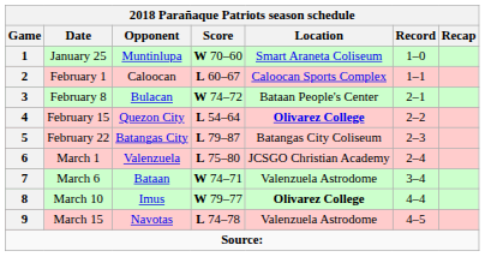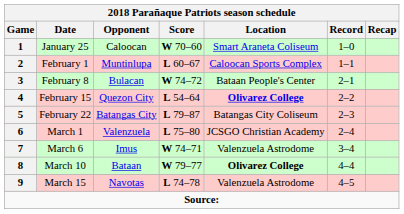1 | Opponent: Muntinlupa -> Caloocan
2 | Opponent: Caloocan -> Muntinlupa
7 | Opponent: Bataan -> Imus
8 | Opponent: Imus -> Bataan
